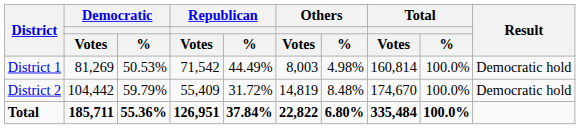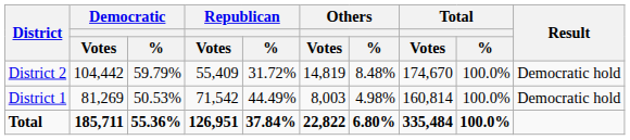rows swapped: District 1 <-> District 2
